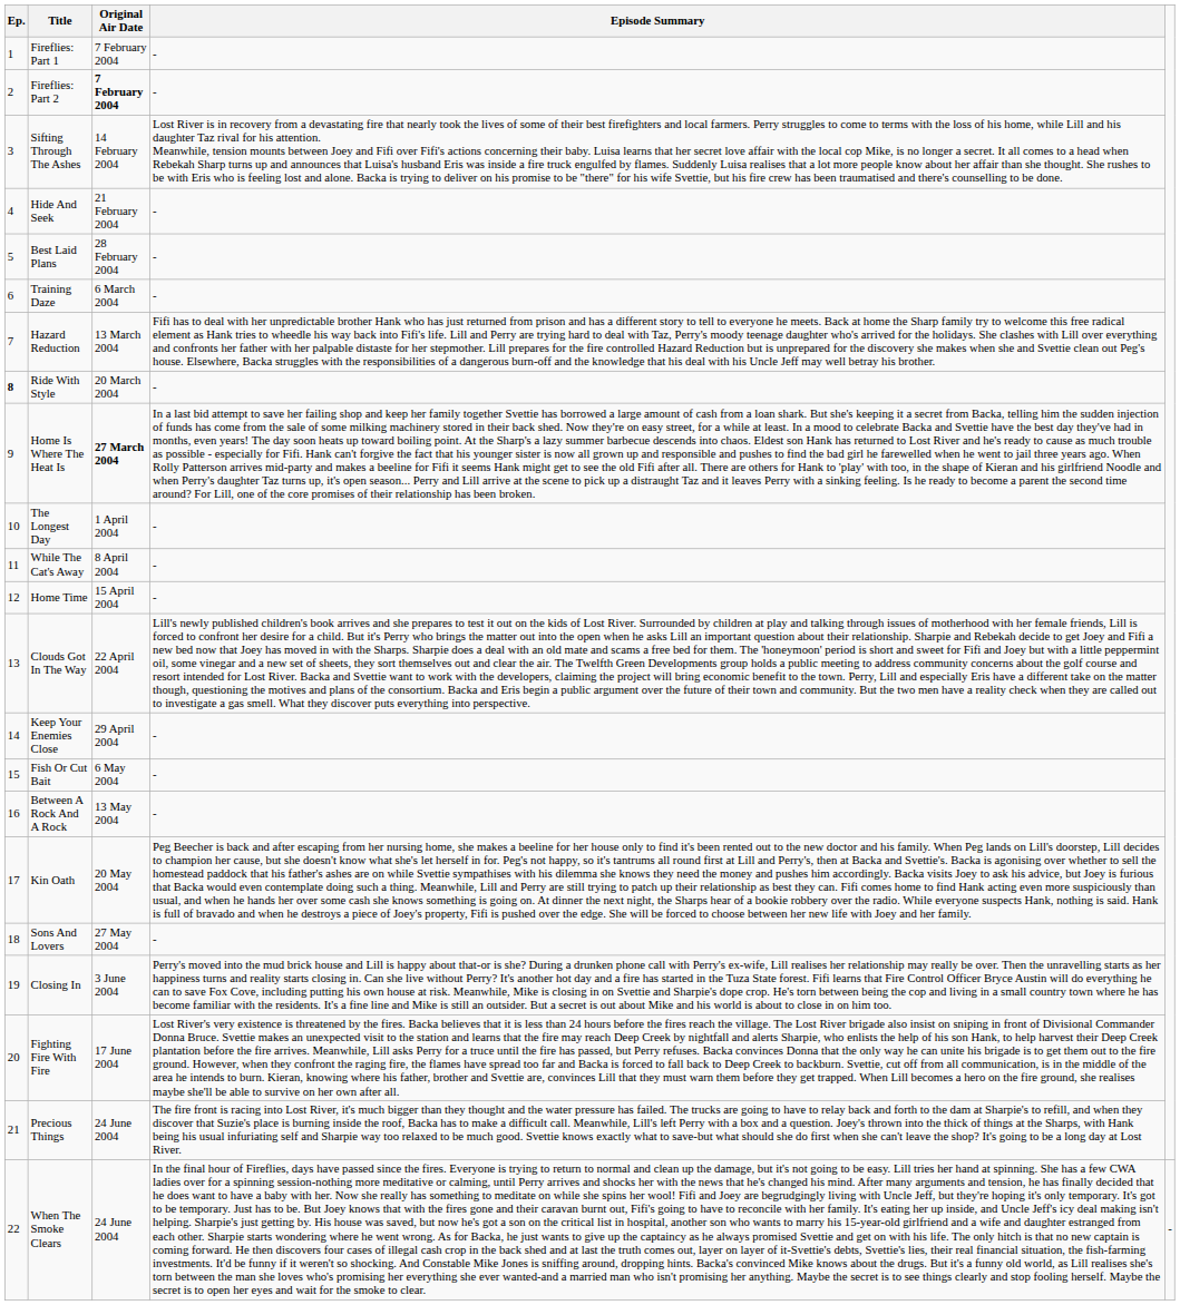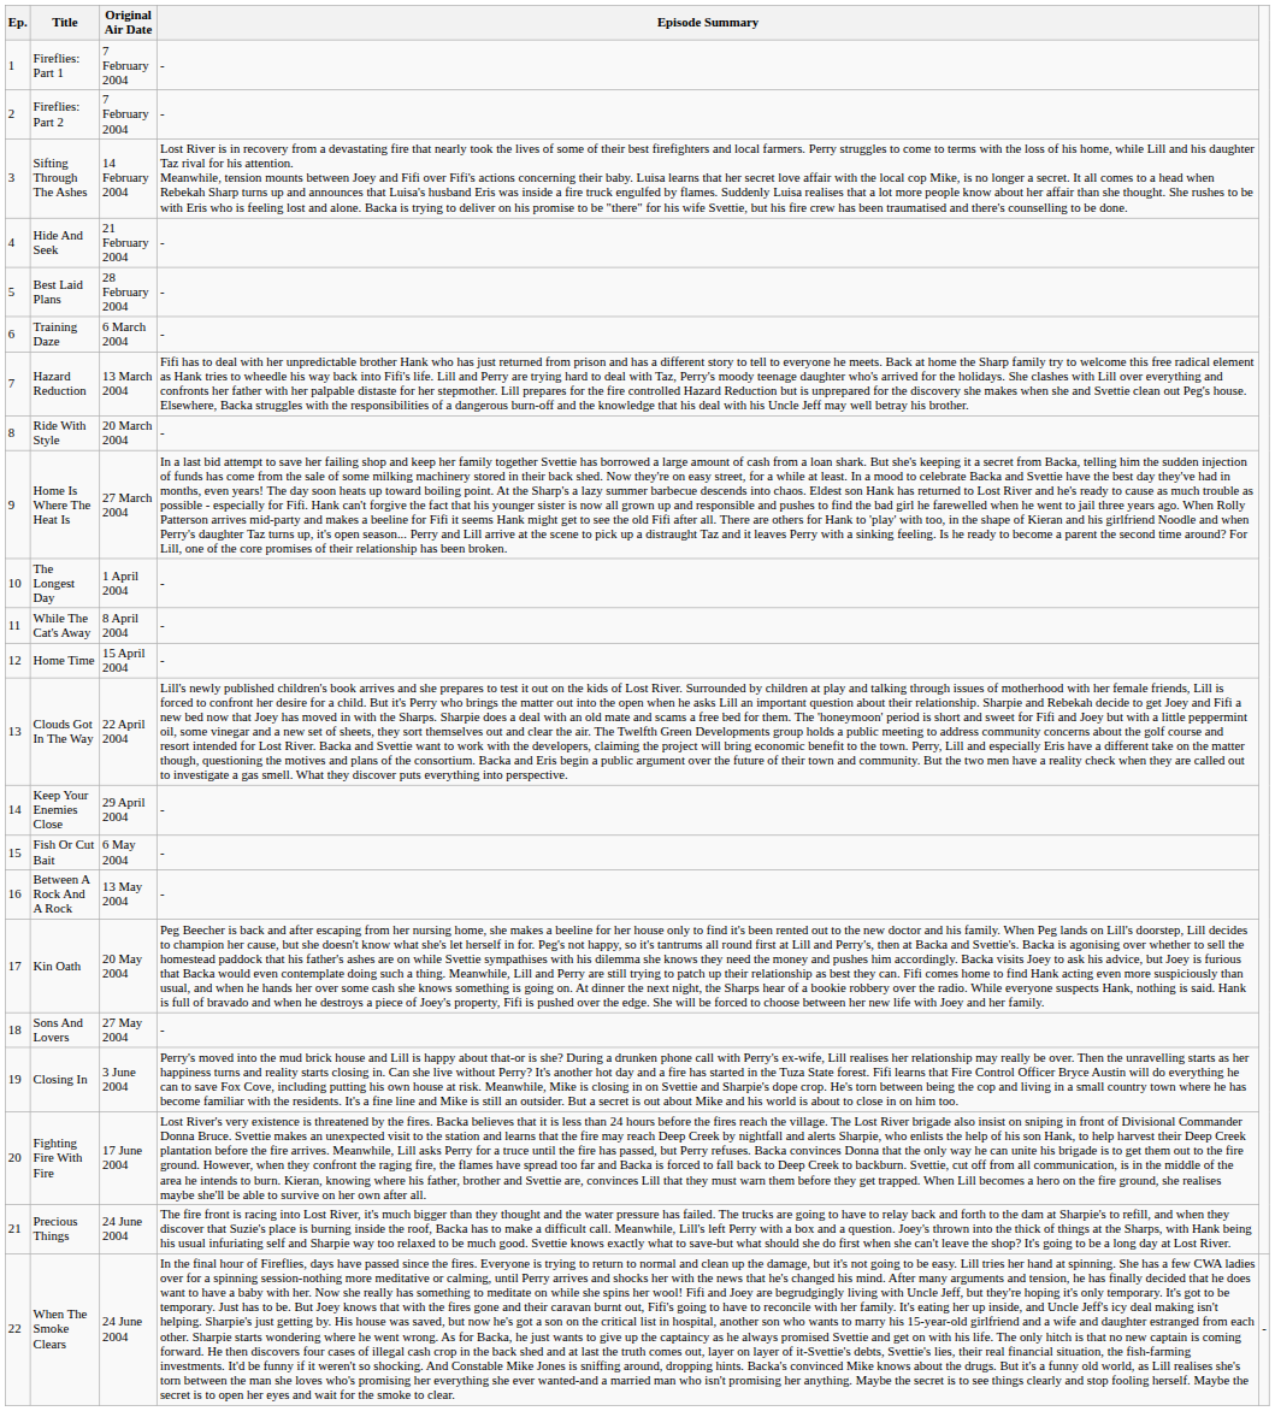Fireflies: Part 2 | Original Air Date: bold -> normal
Ride With Style | Ep.: bold -> normal
Home Is Where The Heat Is | Original Air Date: bold -> normal
